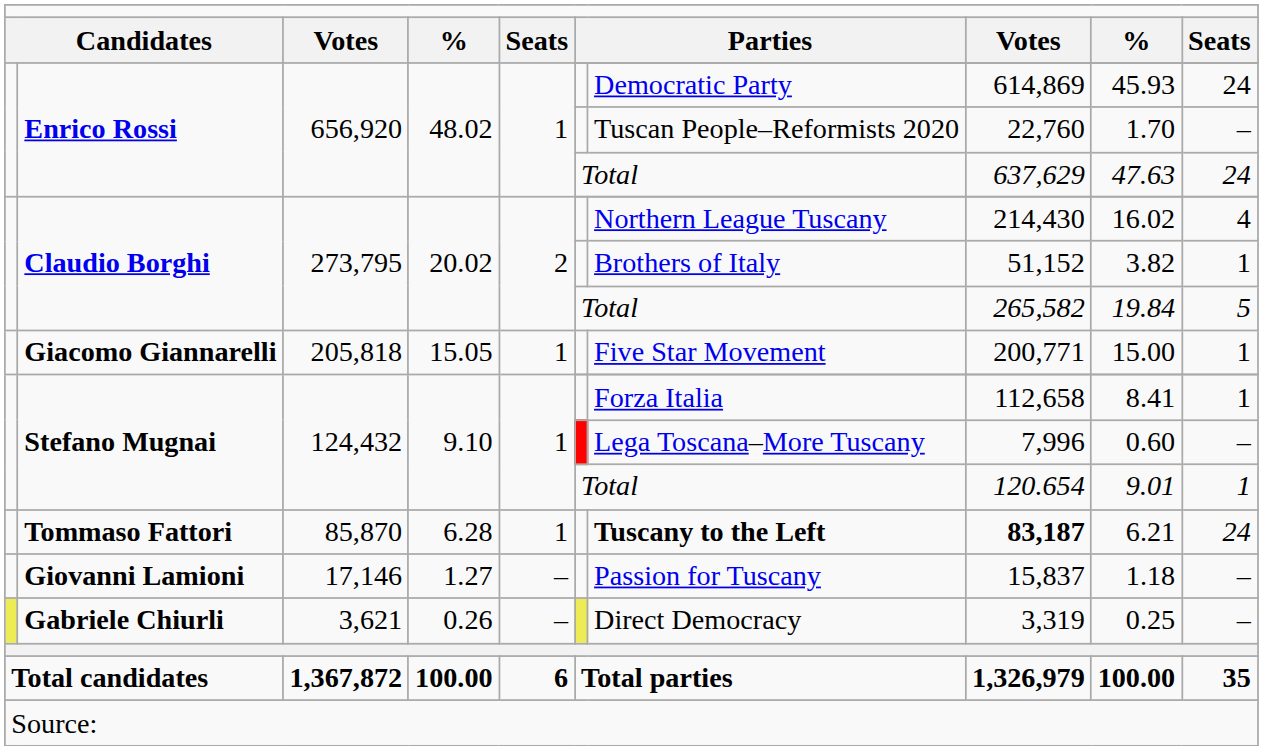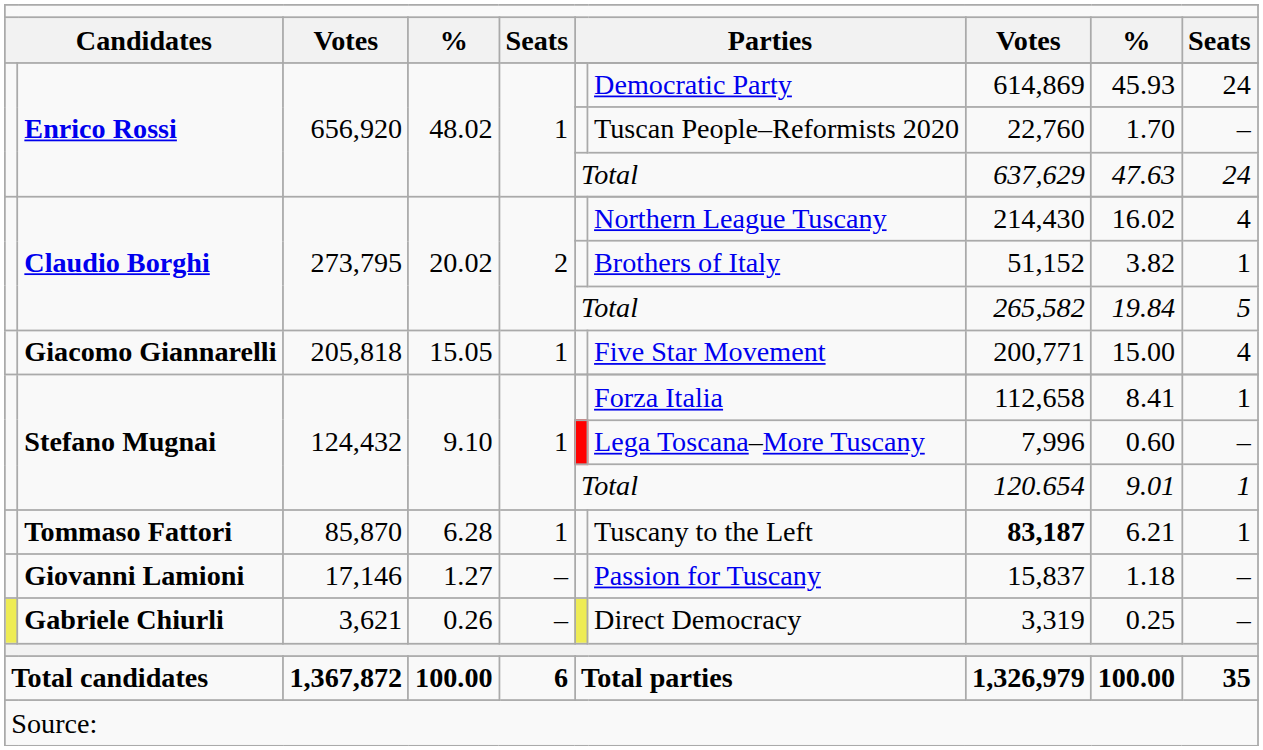Giacomo Giannarelli | column 10: 1 -> 4
Tommaso Fattori | column 7: bold -> normal
Tommaso Fattori | column 10: 24 -> 1
